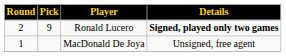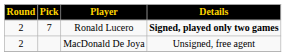Ronald Lucero | Pick: 9 -> 7
MacDonald De Joya | Round: 1 -> 2
